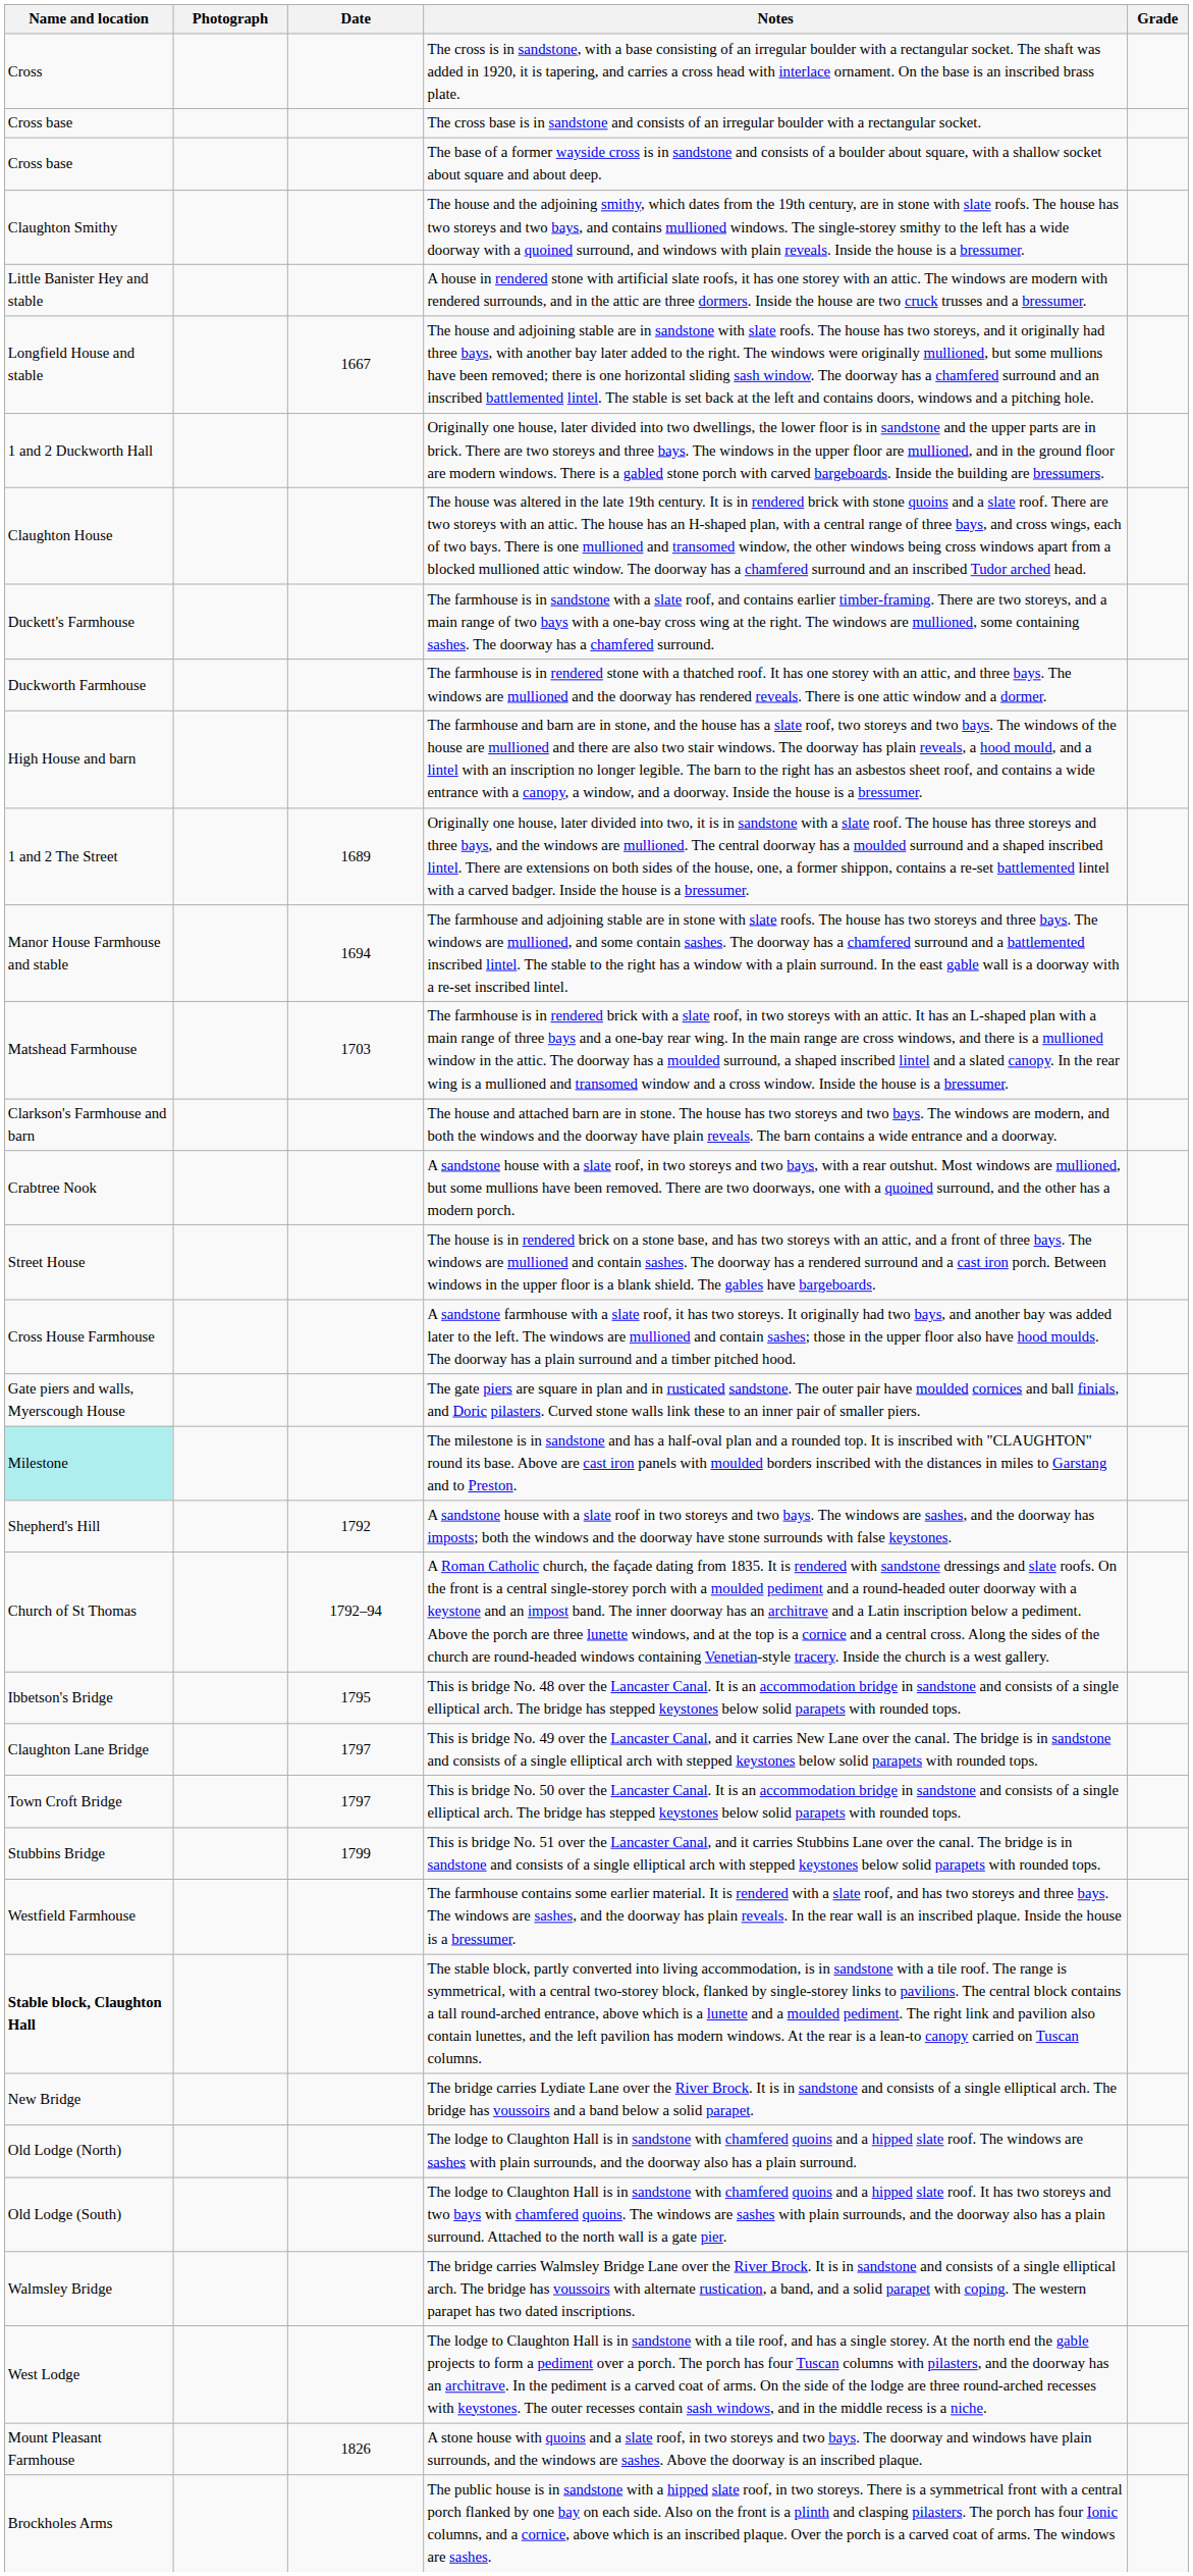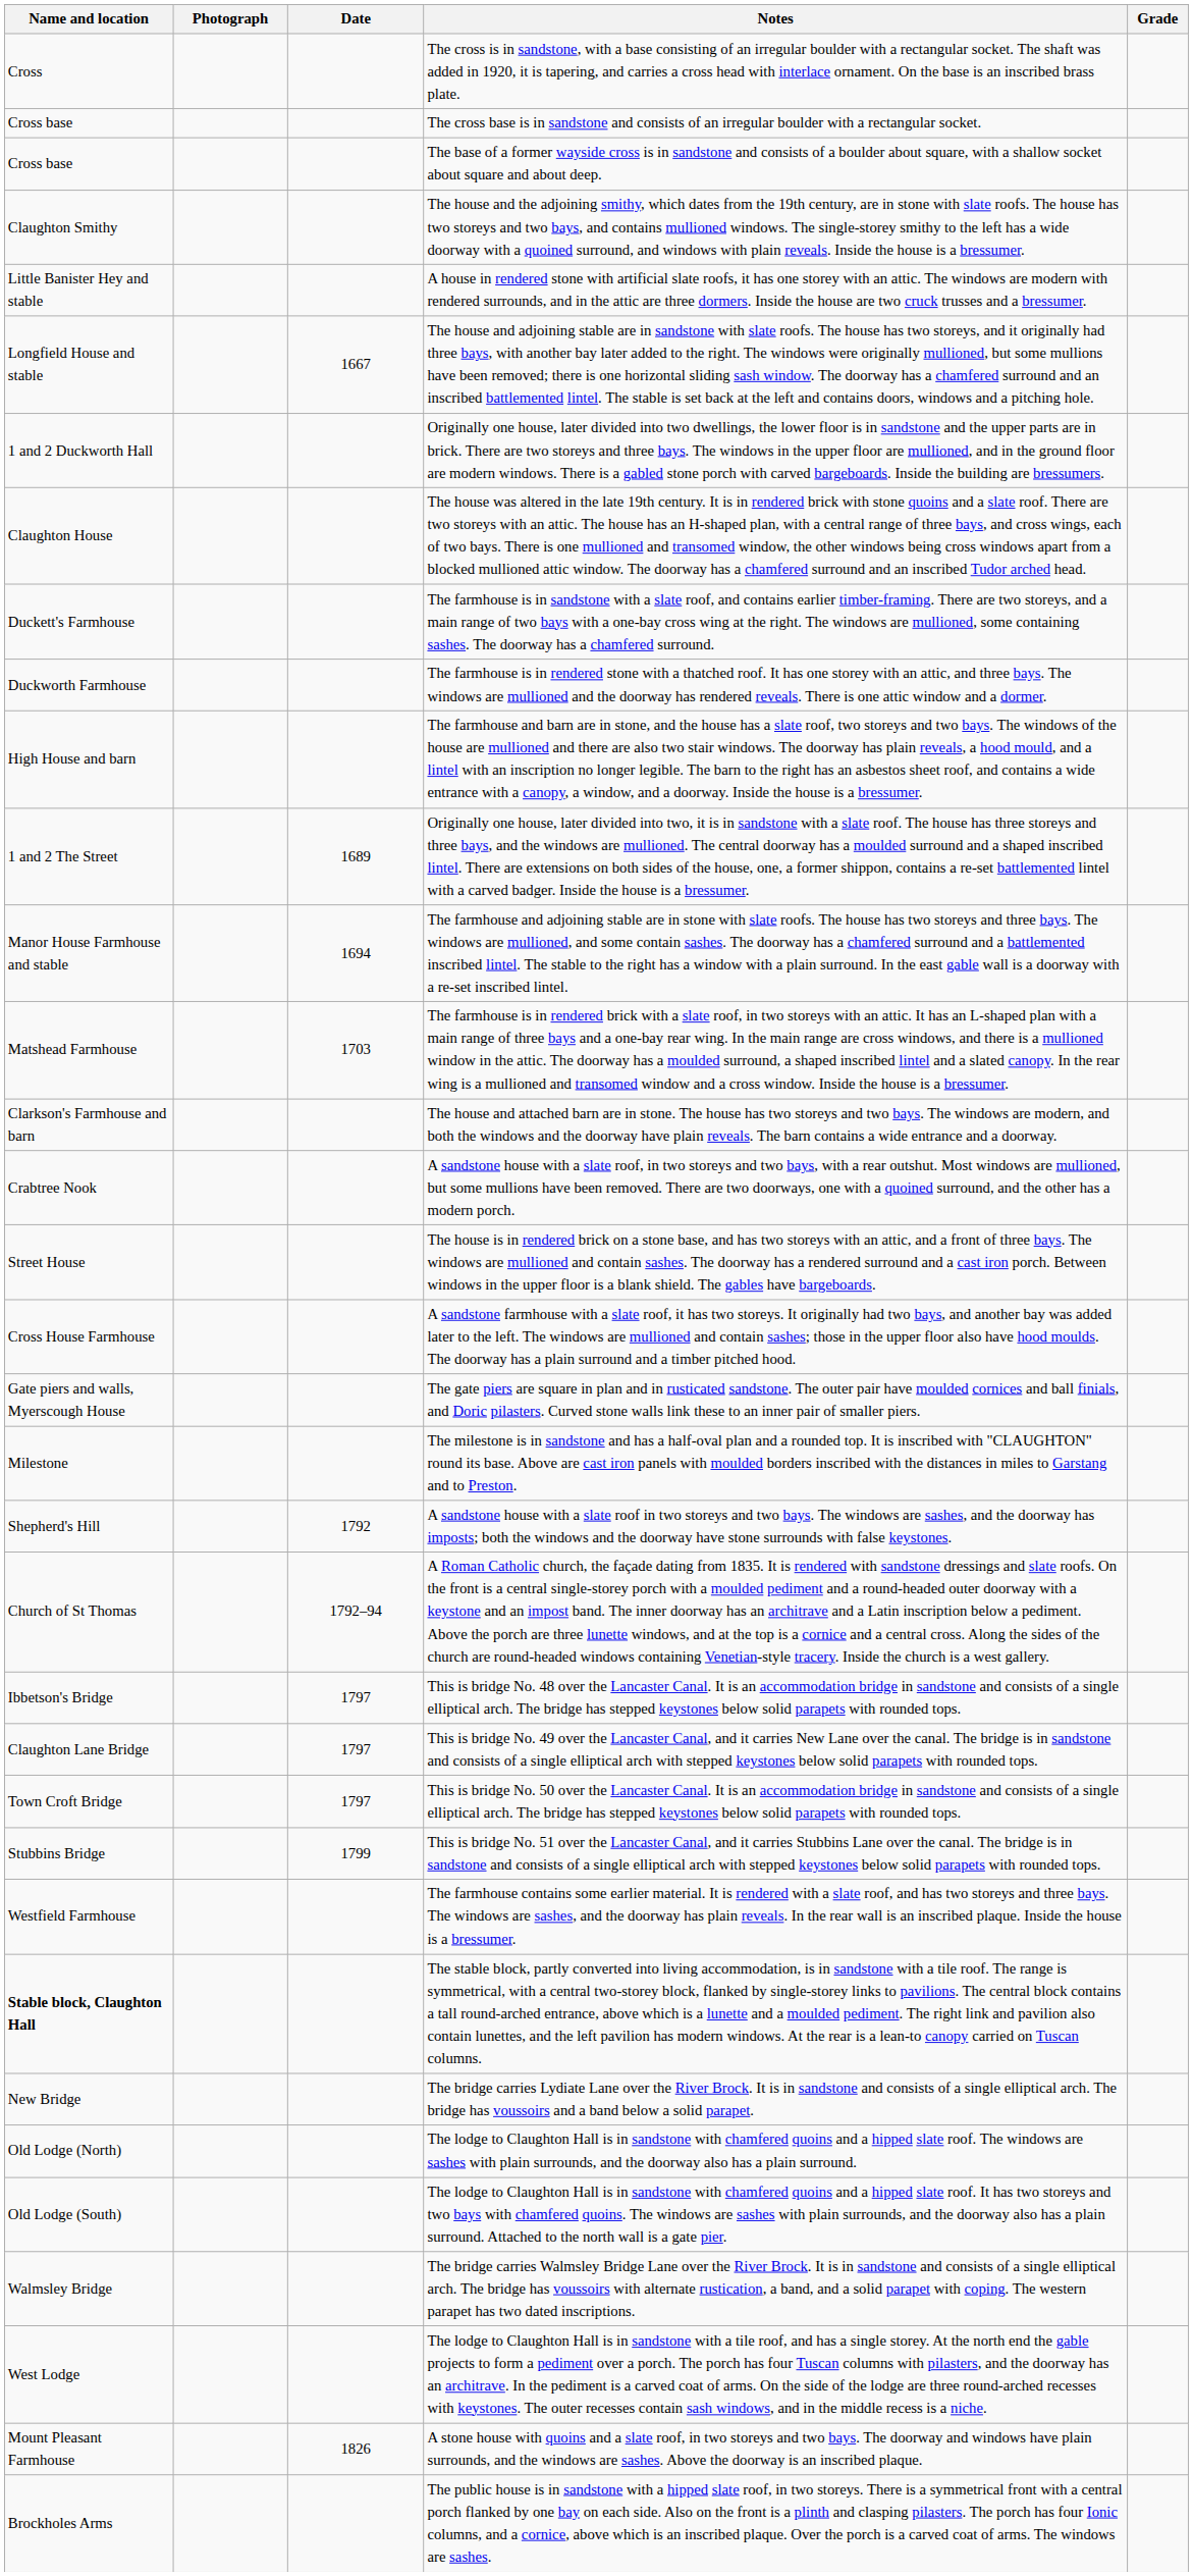row 21 | Name and location: paleturquoise background -> no background
row 24 | Date: 1795 -> 1797
